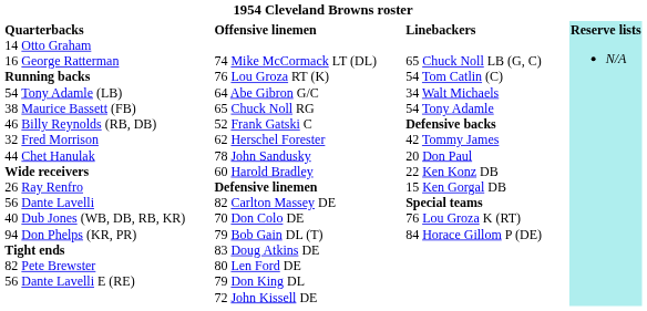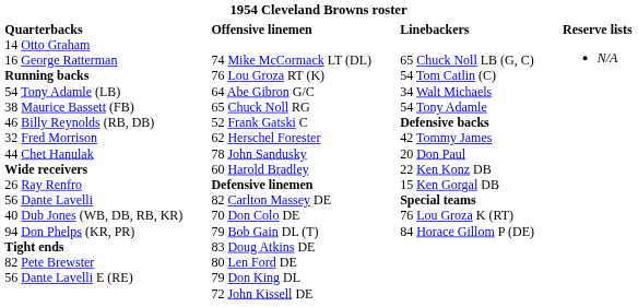row 2 | column 4: paleturquoise background -> no background
